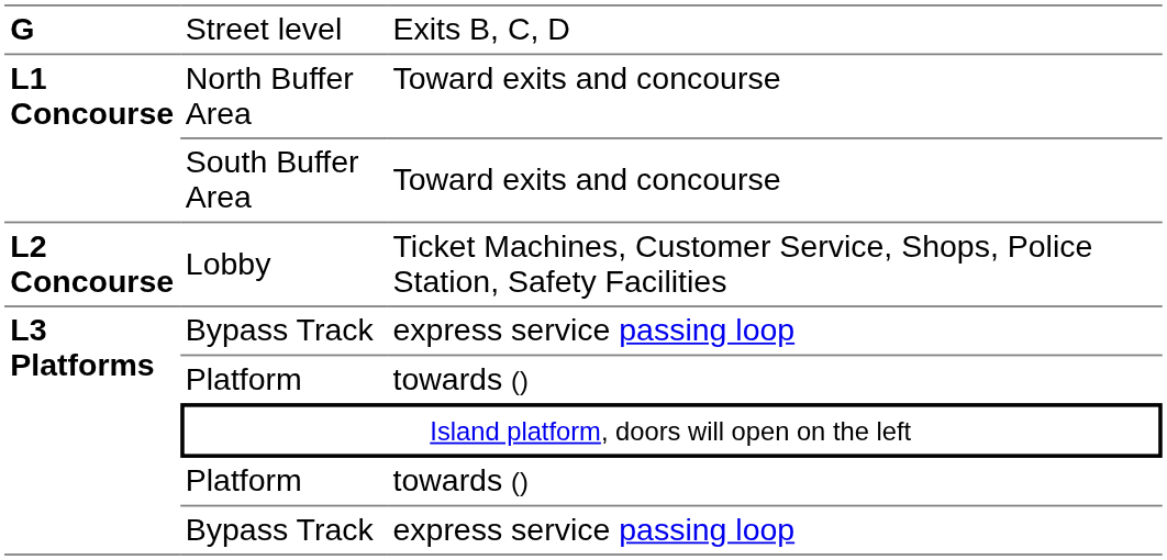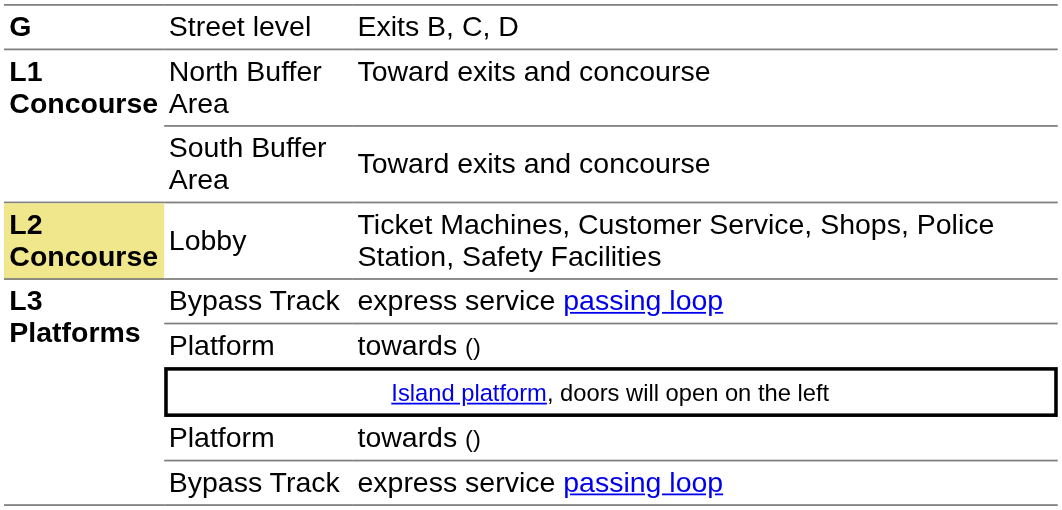Lobby | column 1: no background -> khaki background
